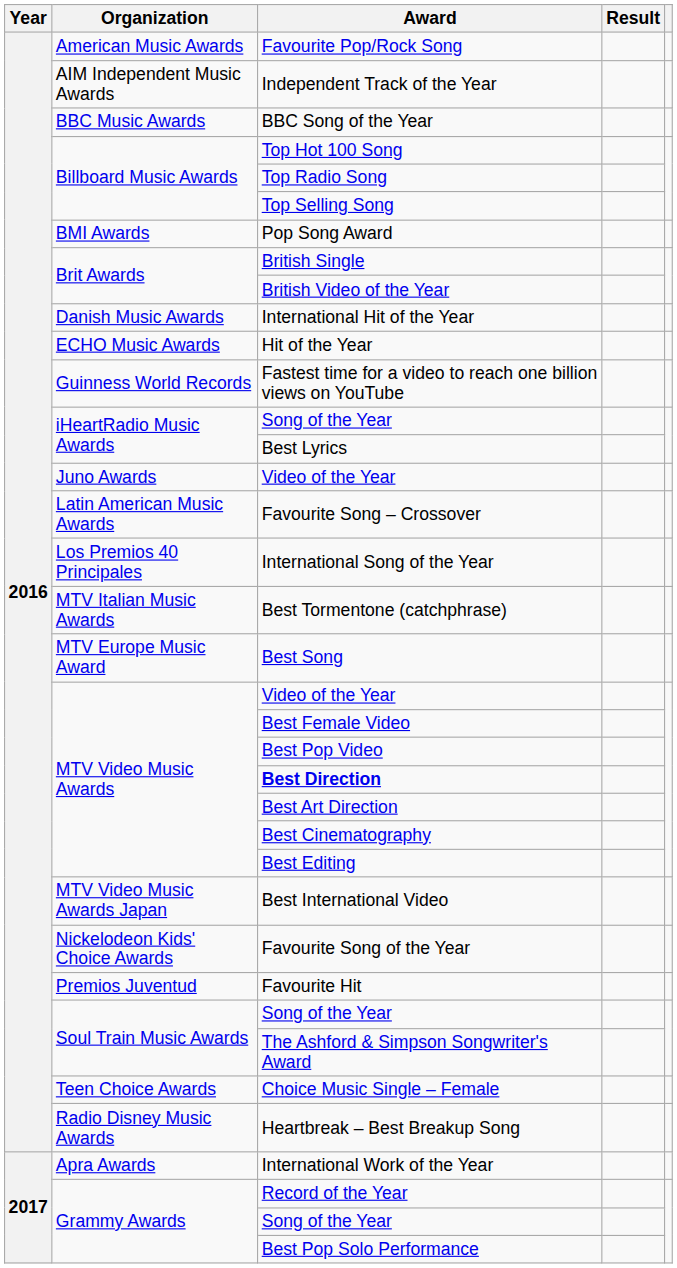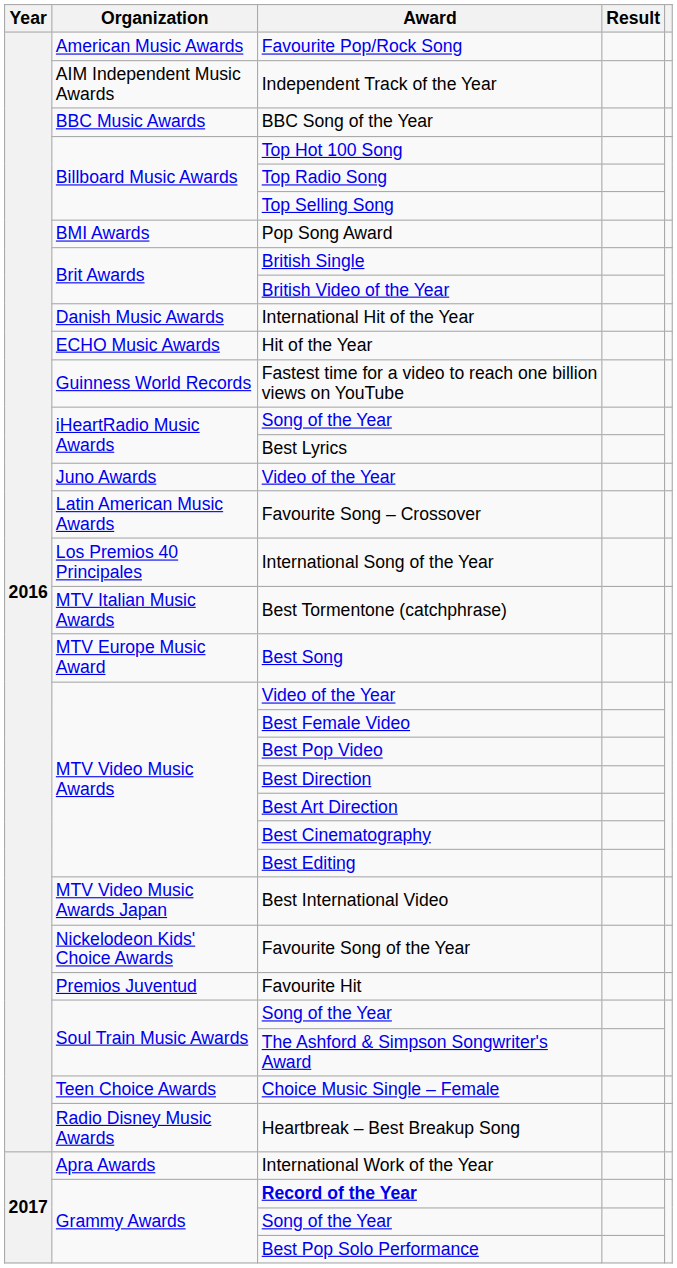Best Direction | Award: bold -> normal
Record of the Year | Award: normal -> bold
